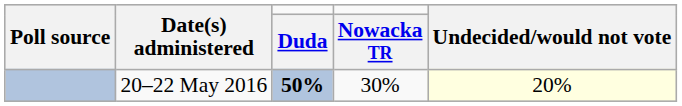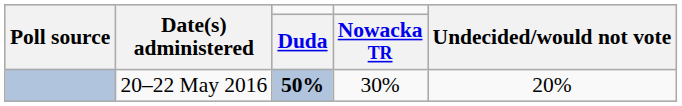20–22 May 2016 | Undecided/would not vote: lightyellow background -> no background
